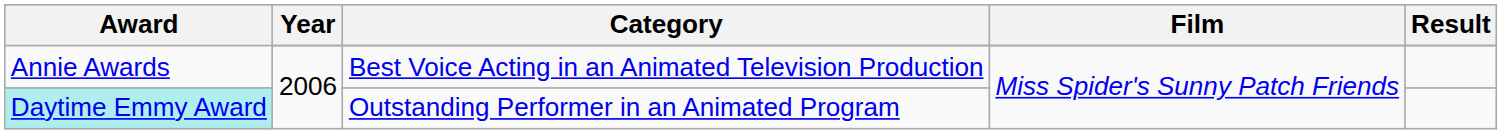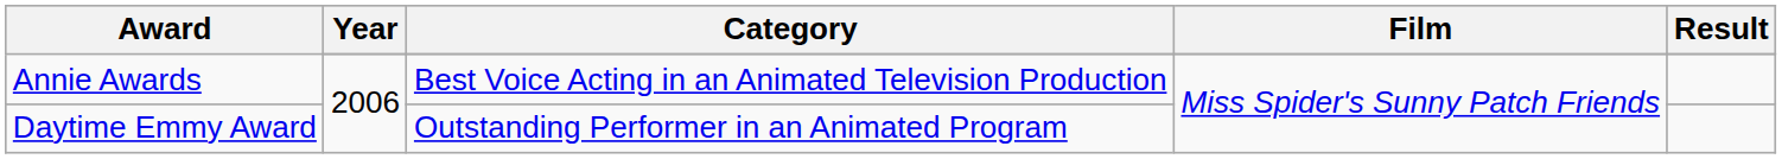Outstanding Performer in an Animated Program | Award: paleturquoise background -> no background
